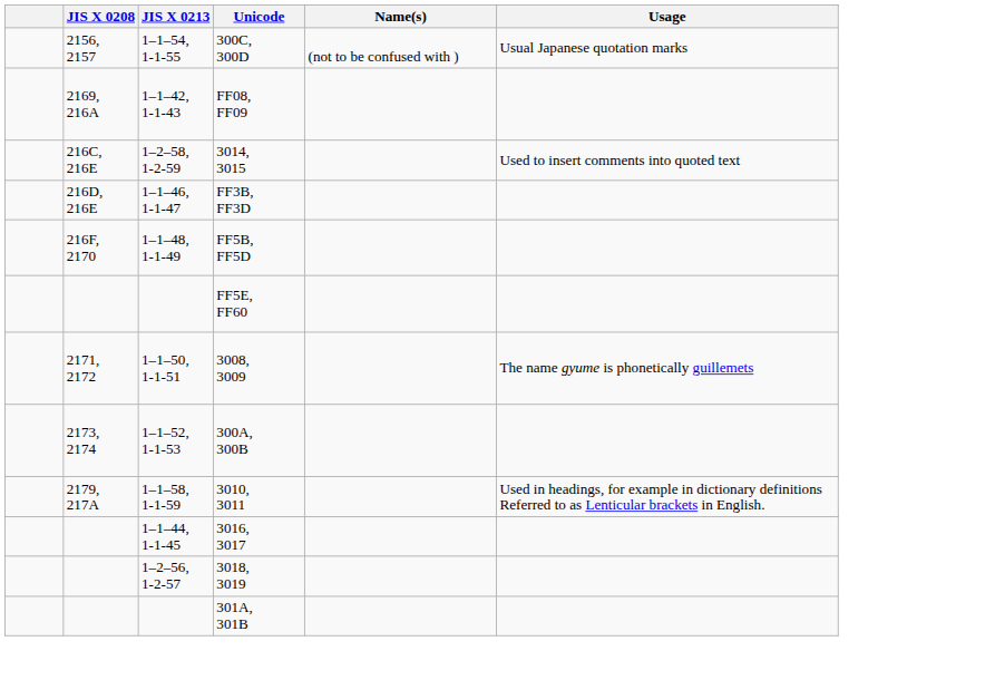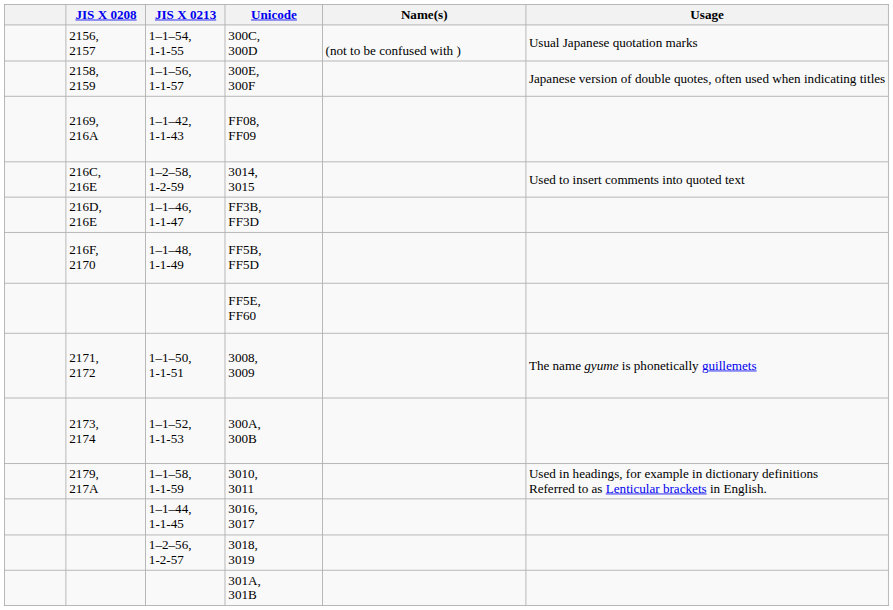+ row: 2158, 2159 | 1–1–56, 1-1-57 | 300E, 300F | Japanese version of double quotes, often used when indicating titles
